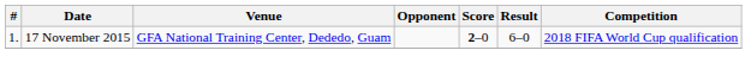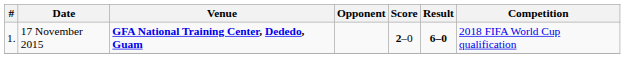17 November 2015 | Venue: normal -> bold
17 November 2015 | Result: normal -> bold
